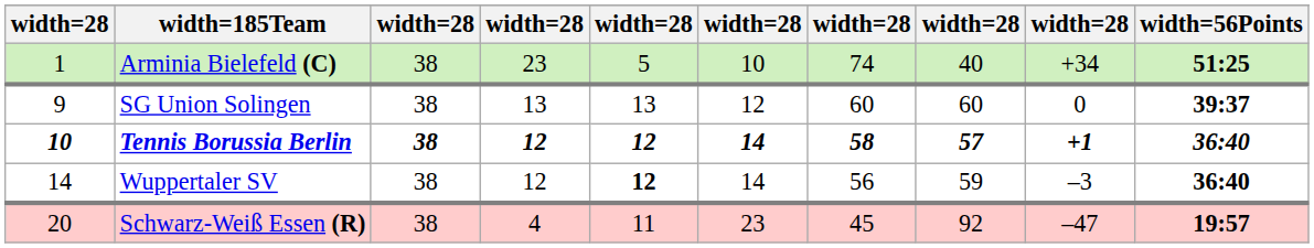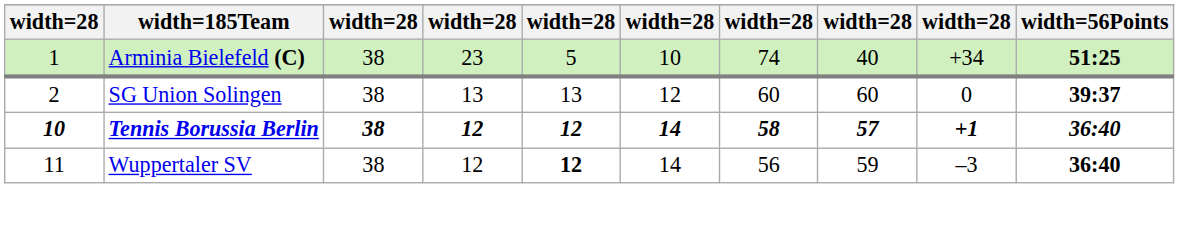SG Union Solingen | column 1: 9 -> 2
Wuppertaler SV | column 1: 14 -> 11
- row: 20 | Schwarz-Weiß Essen (R) | 38 | 4 | 11 | 23 | 45 | 92 | –47 | 19:57
